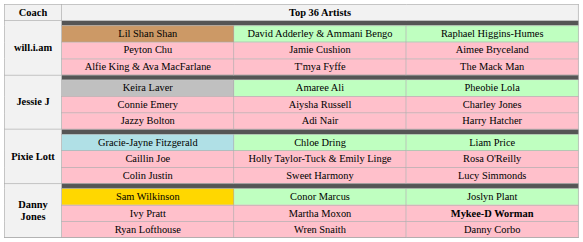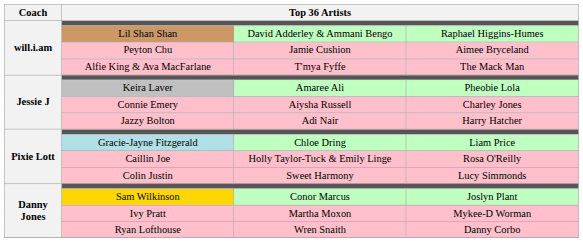Ivy Pratt | column 4: bold -> normal
